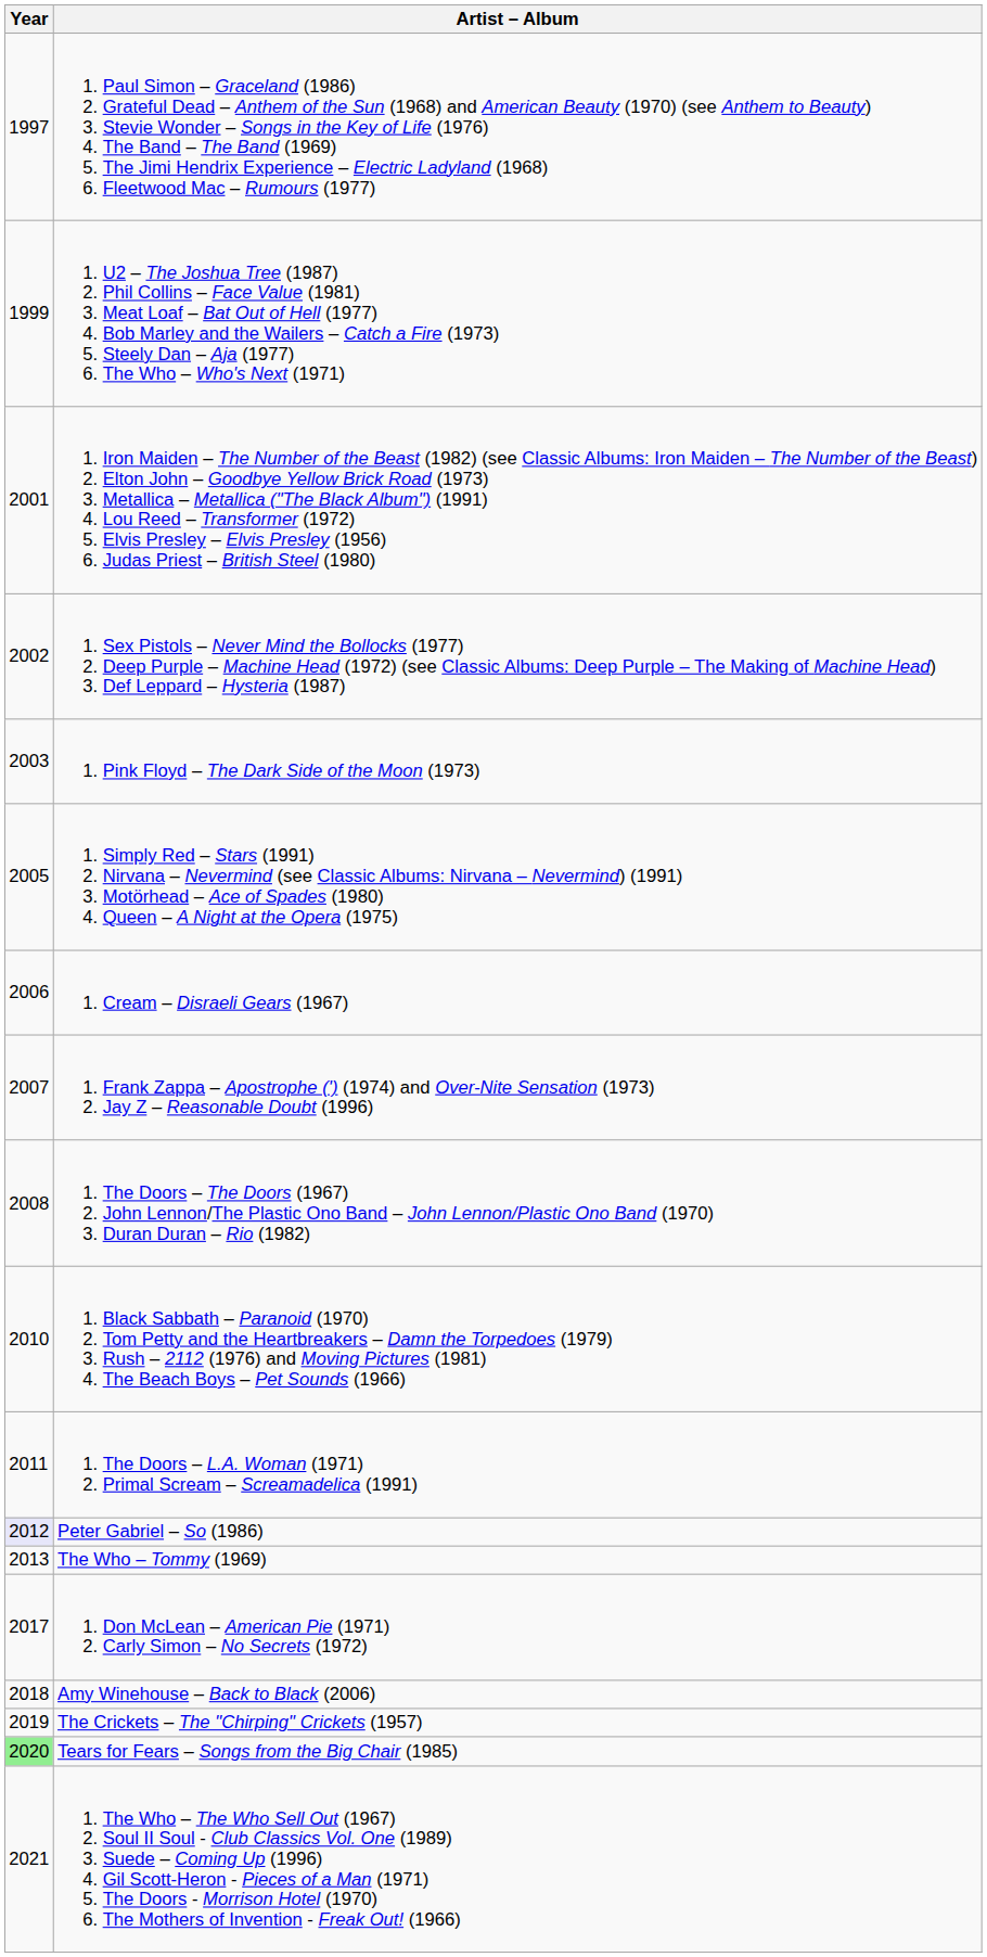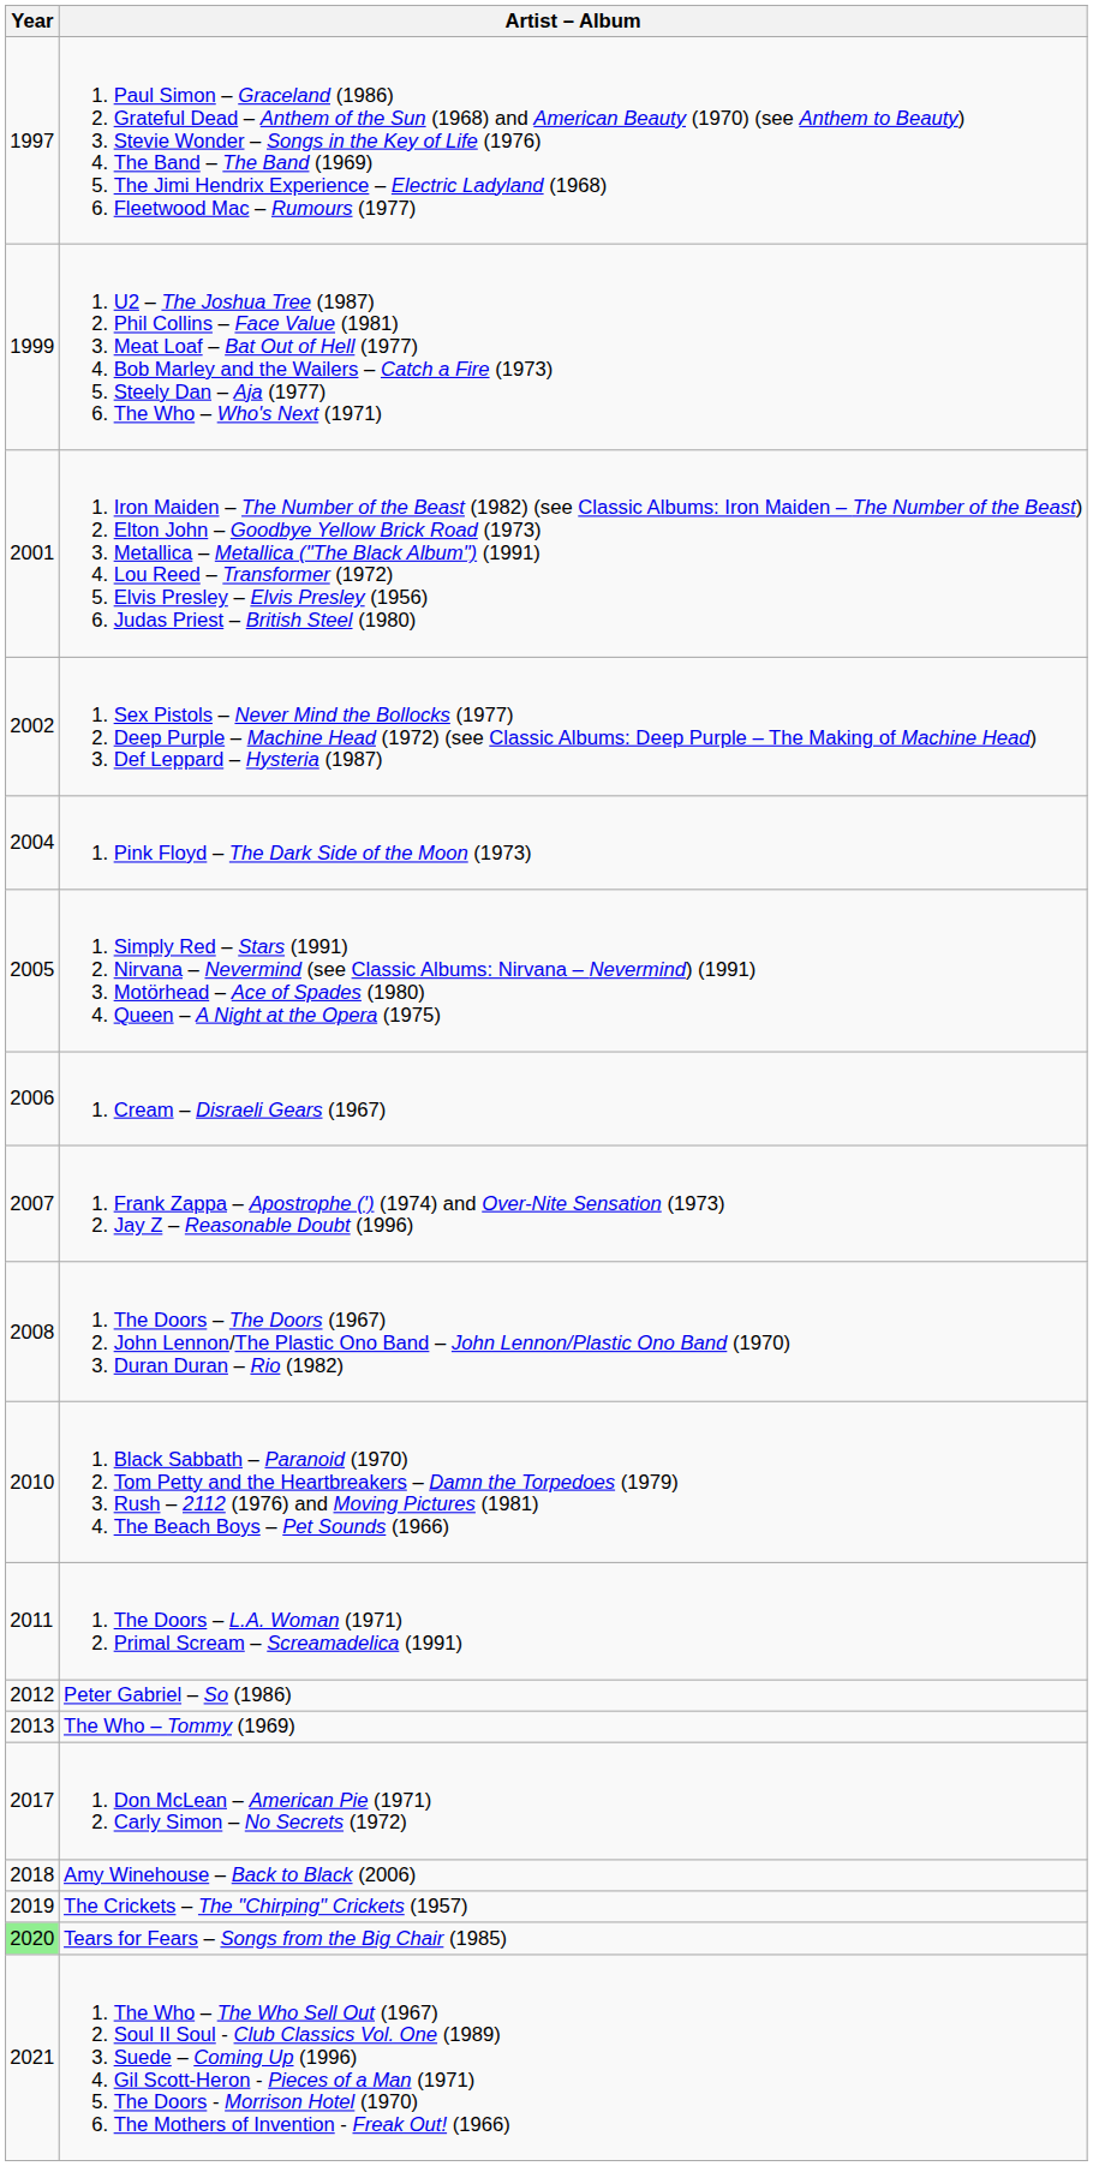Pink Floyd – The Dark Side of the Moon (1973) | Year: 2003 -> 2004
Peter Gabriel – So (1986) | Year: lavender background -> no background
